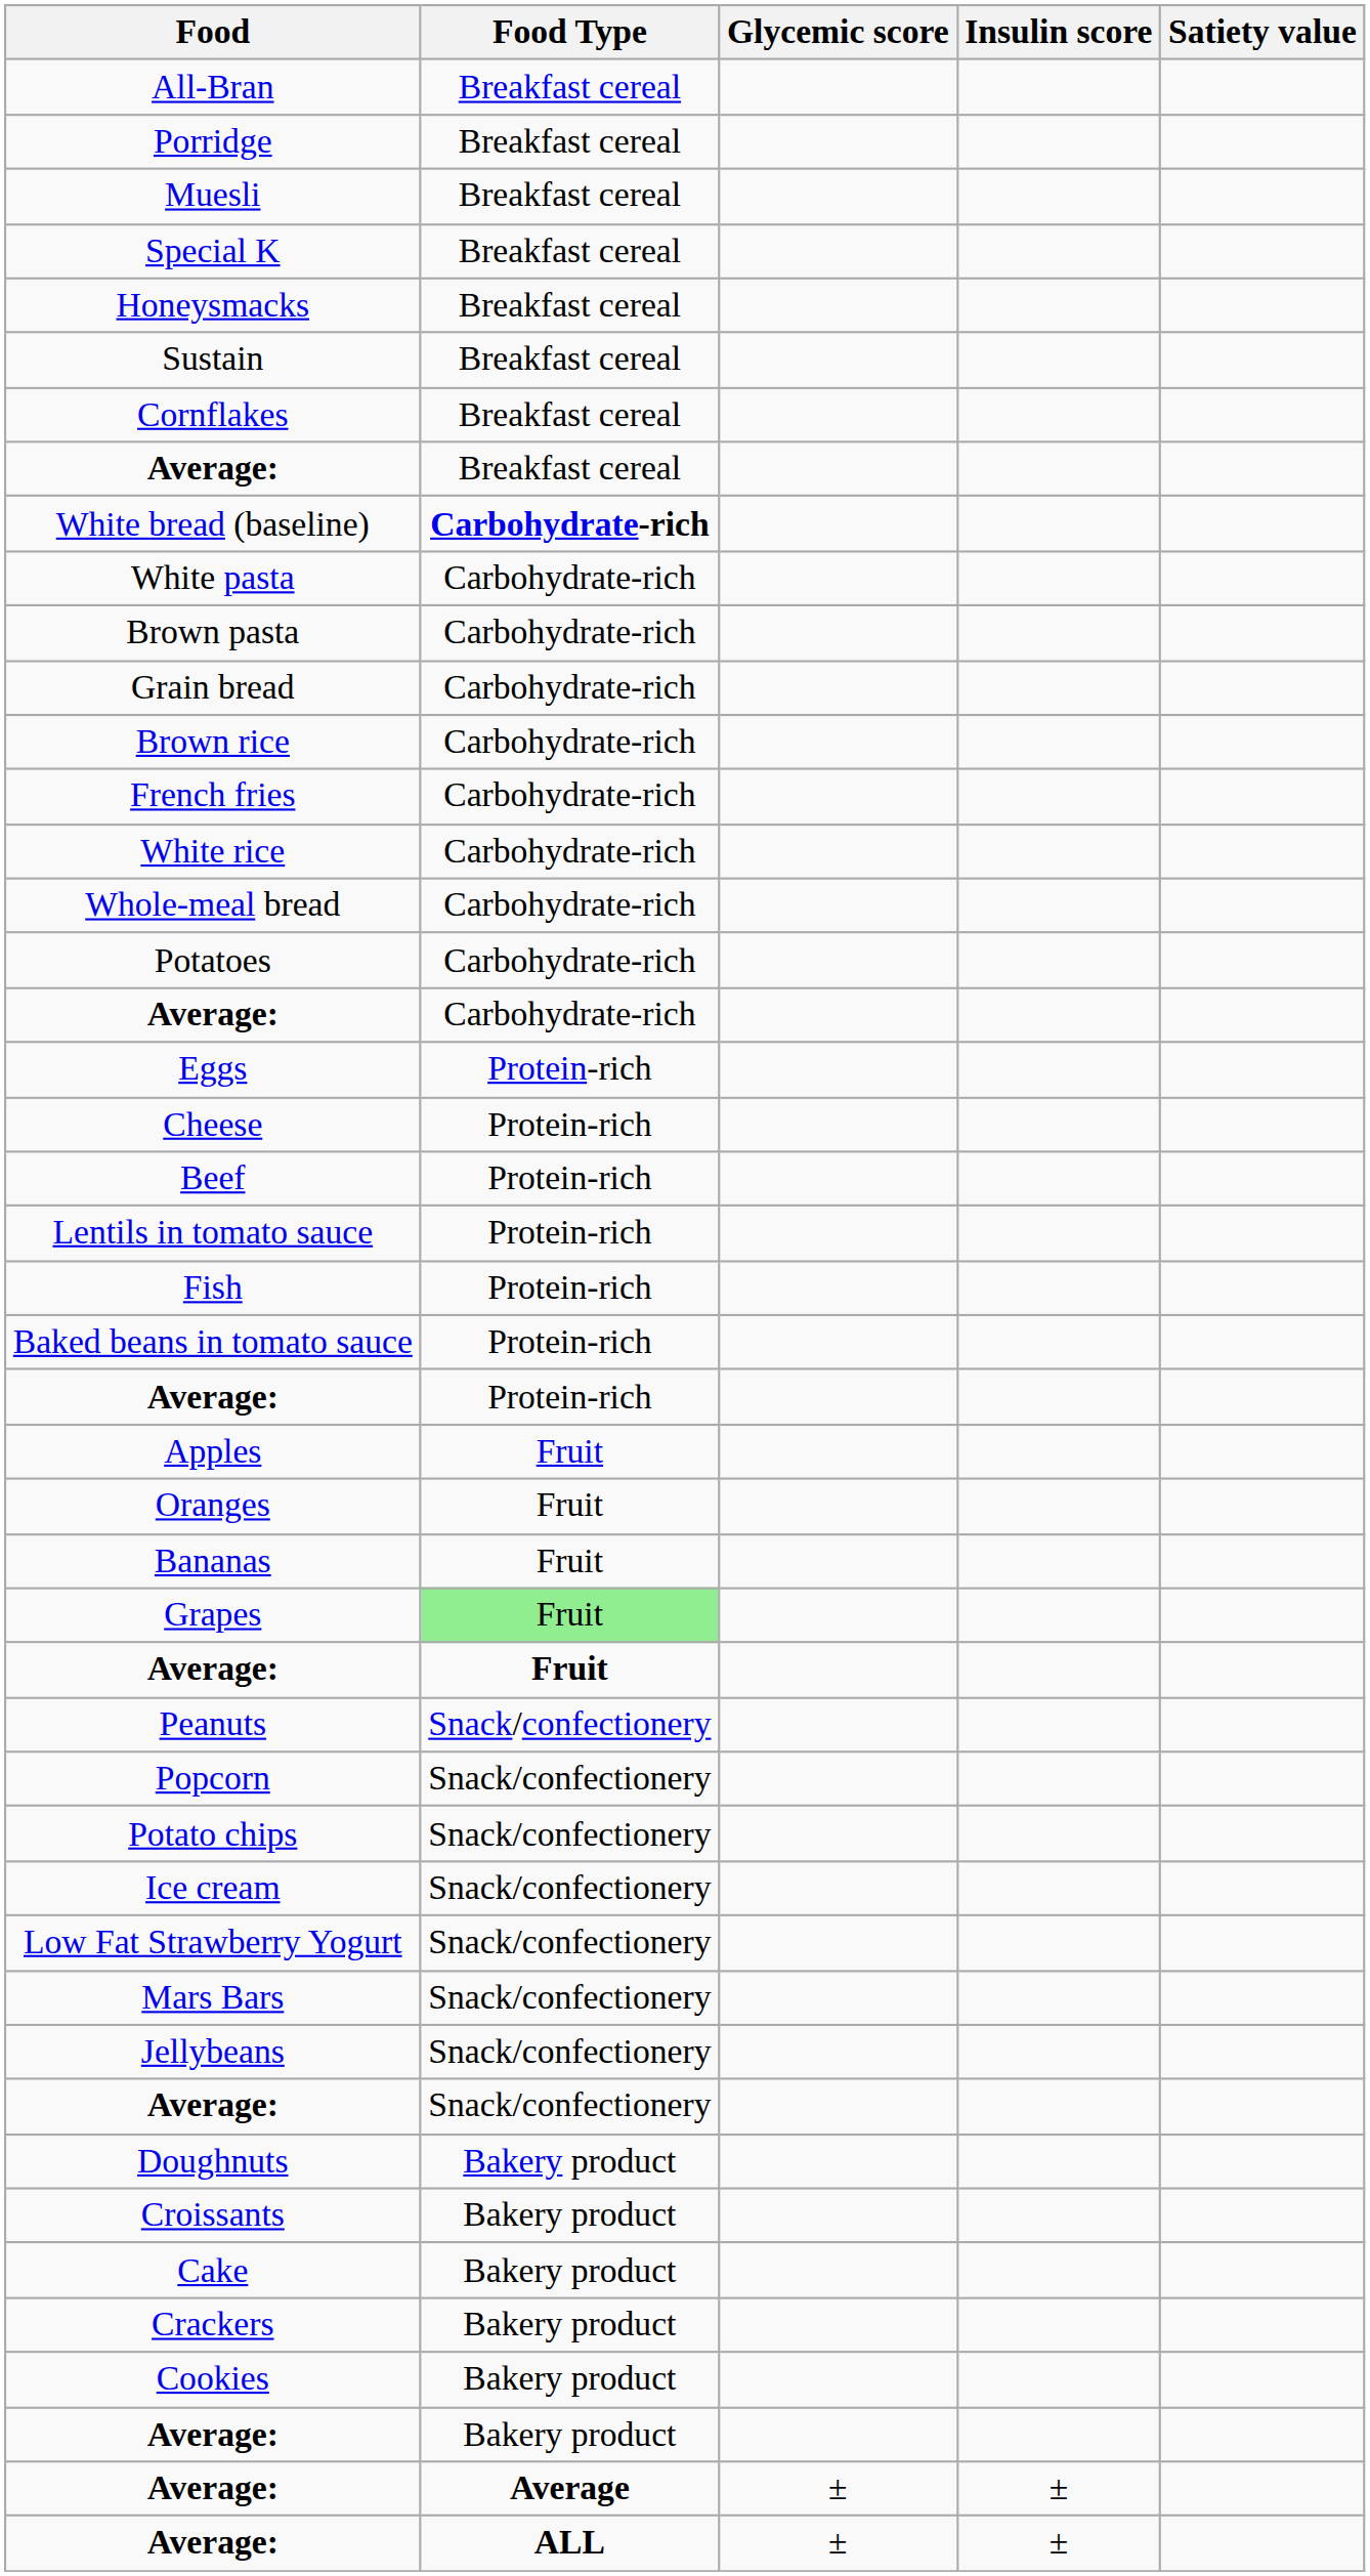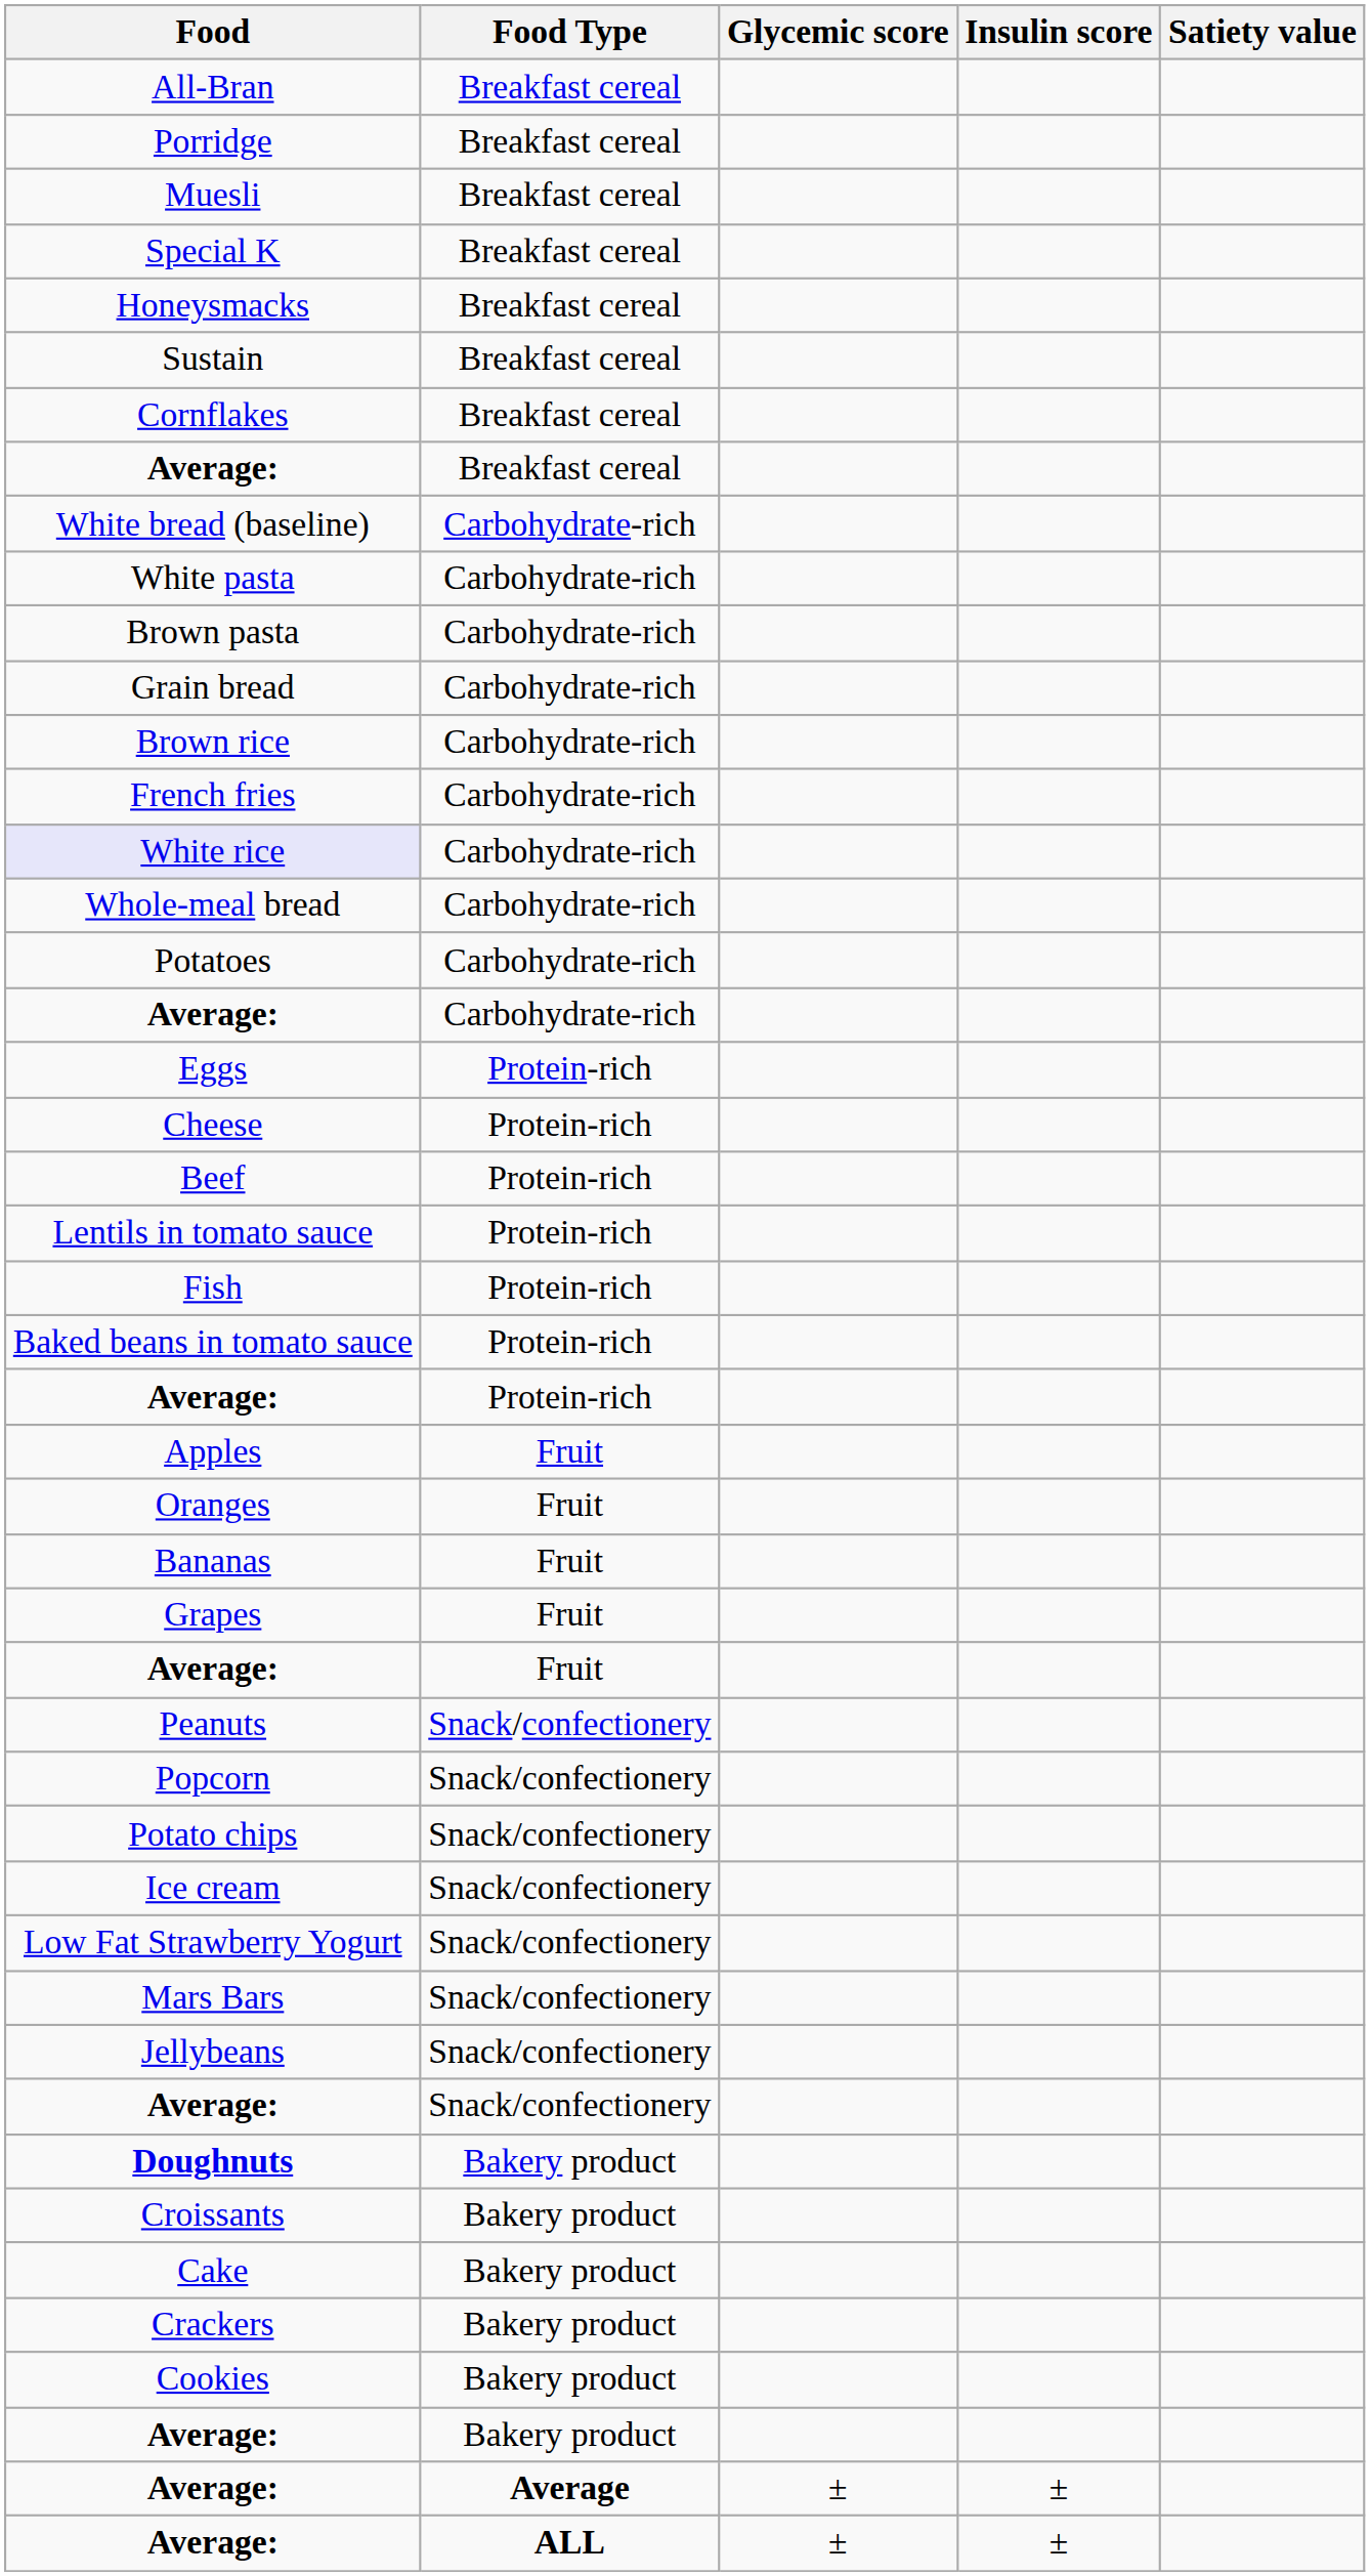White bread (baseline) | Food Type: bold -> normal
White rice | Food: no background -> lavender background
Grapes | Food Type: lightgreen background -> no background
Average: / Fruit | Food Type: bold -> normal
Doughnuts | Food: normal -> bold
